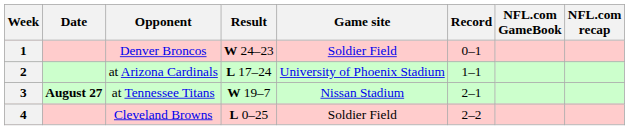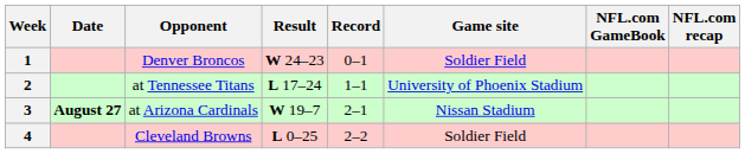columns swapped: Record <-> Game site
2 | Opponent: at Arizona Cardinals -> at Tennessee Titans
3 | Opponent: at Tennessee Titans -> at Arizona Cardinals
